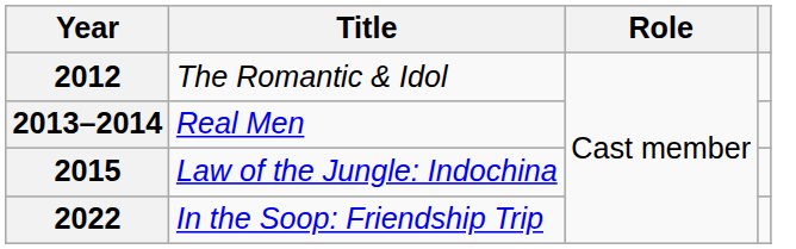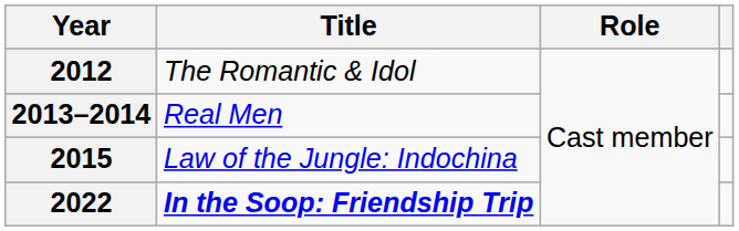2022 | Title: normal -> bold
